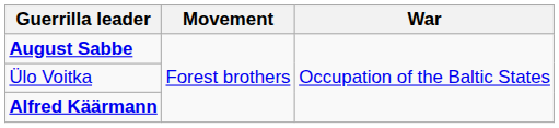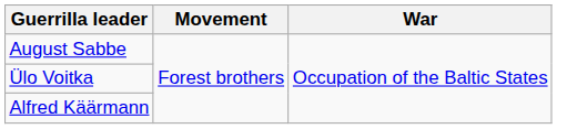August Sabbe | Guerrilla leader: bold -> normal
Alfred Käärmann | Guerrilla leader: bold -> normal
